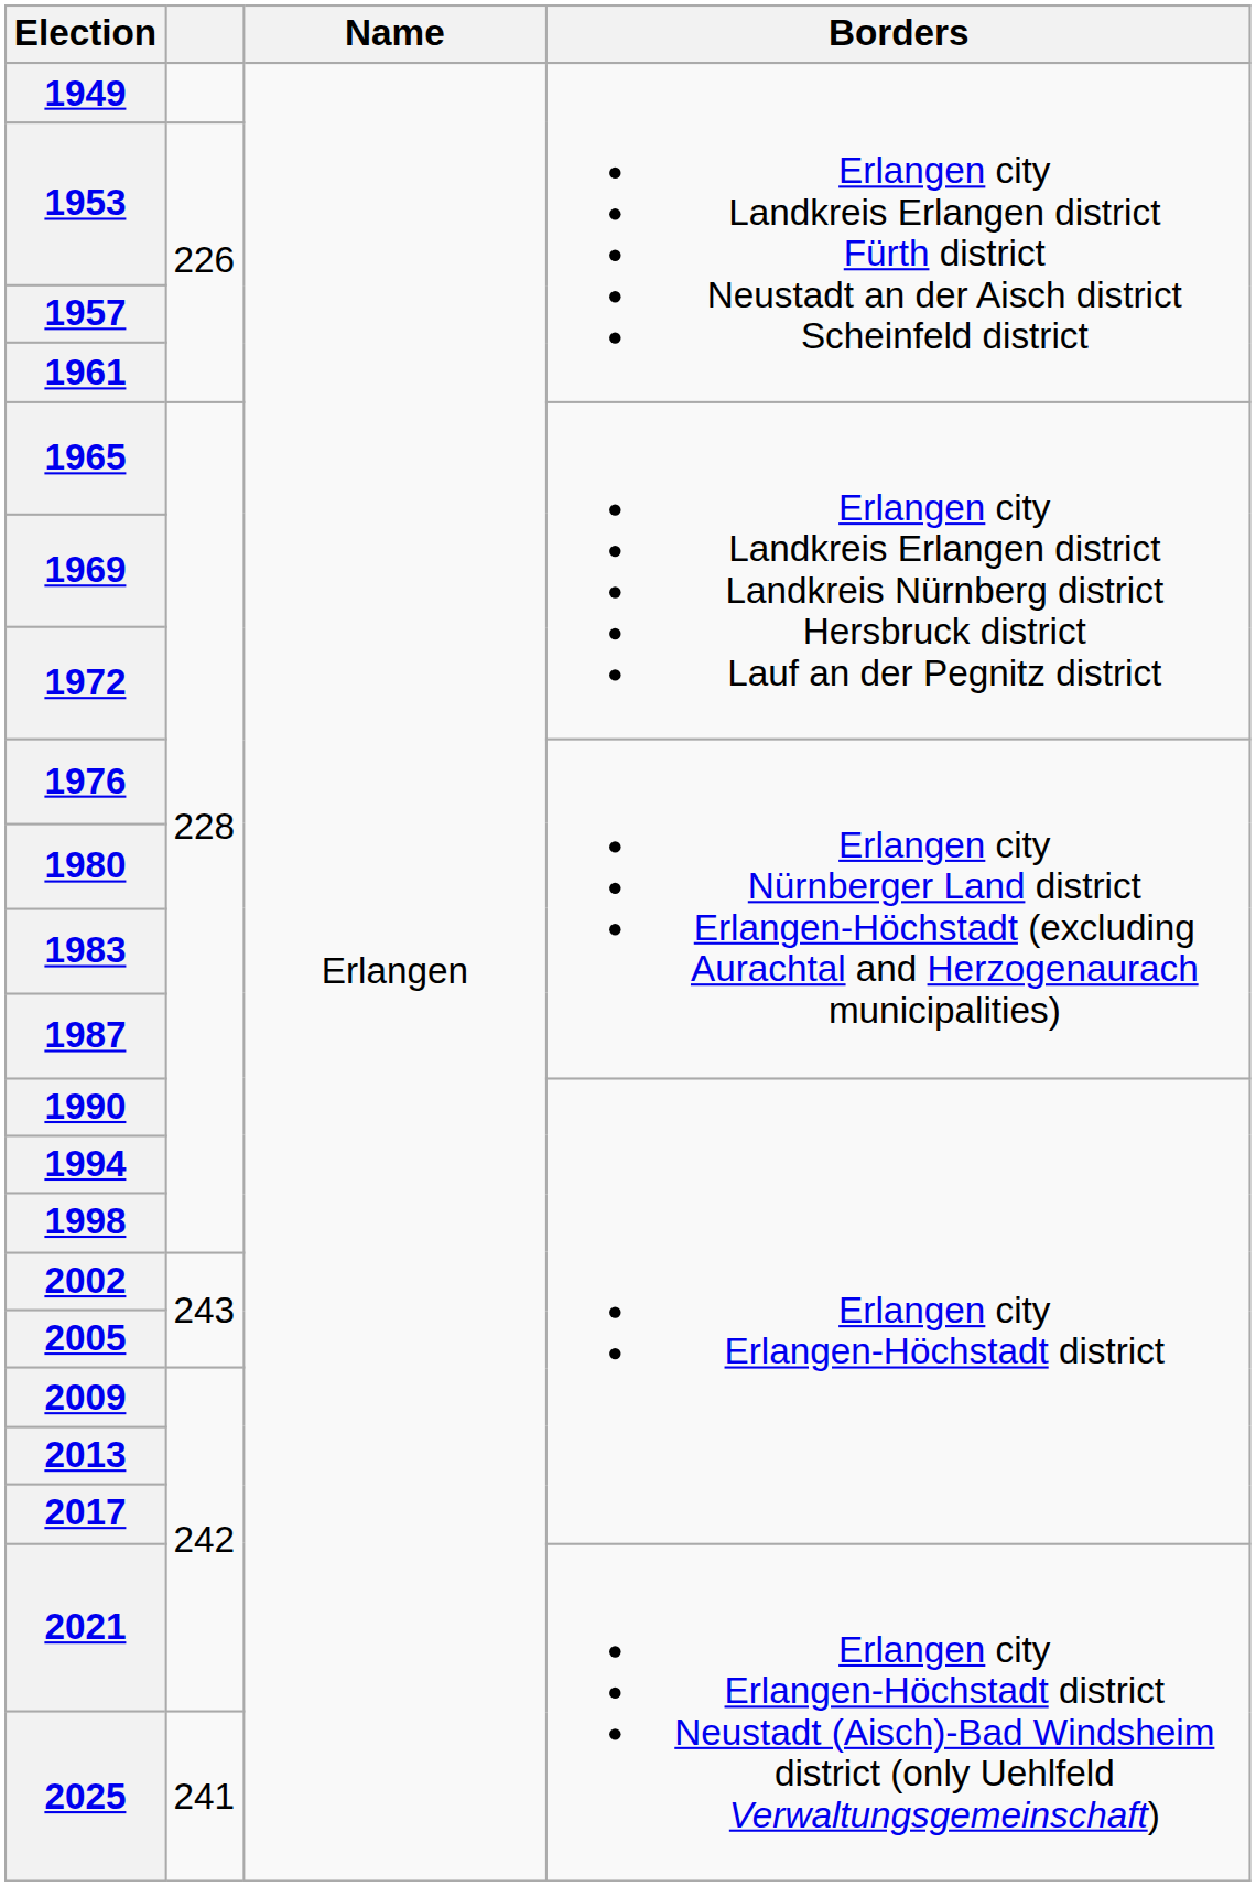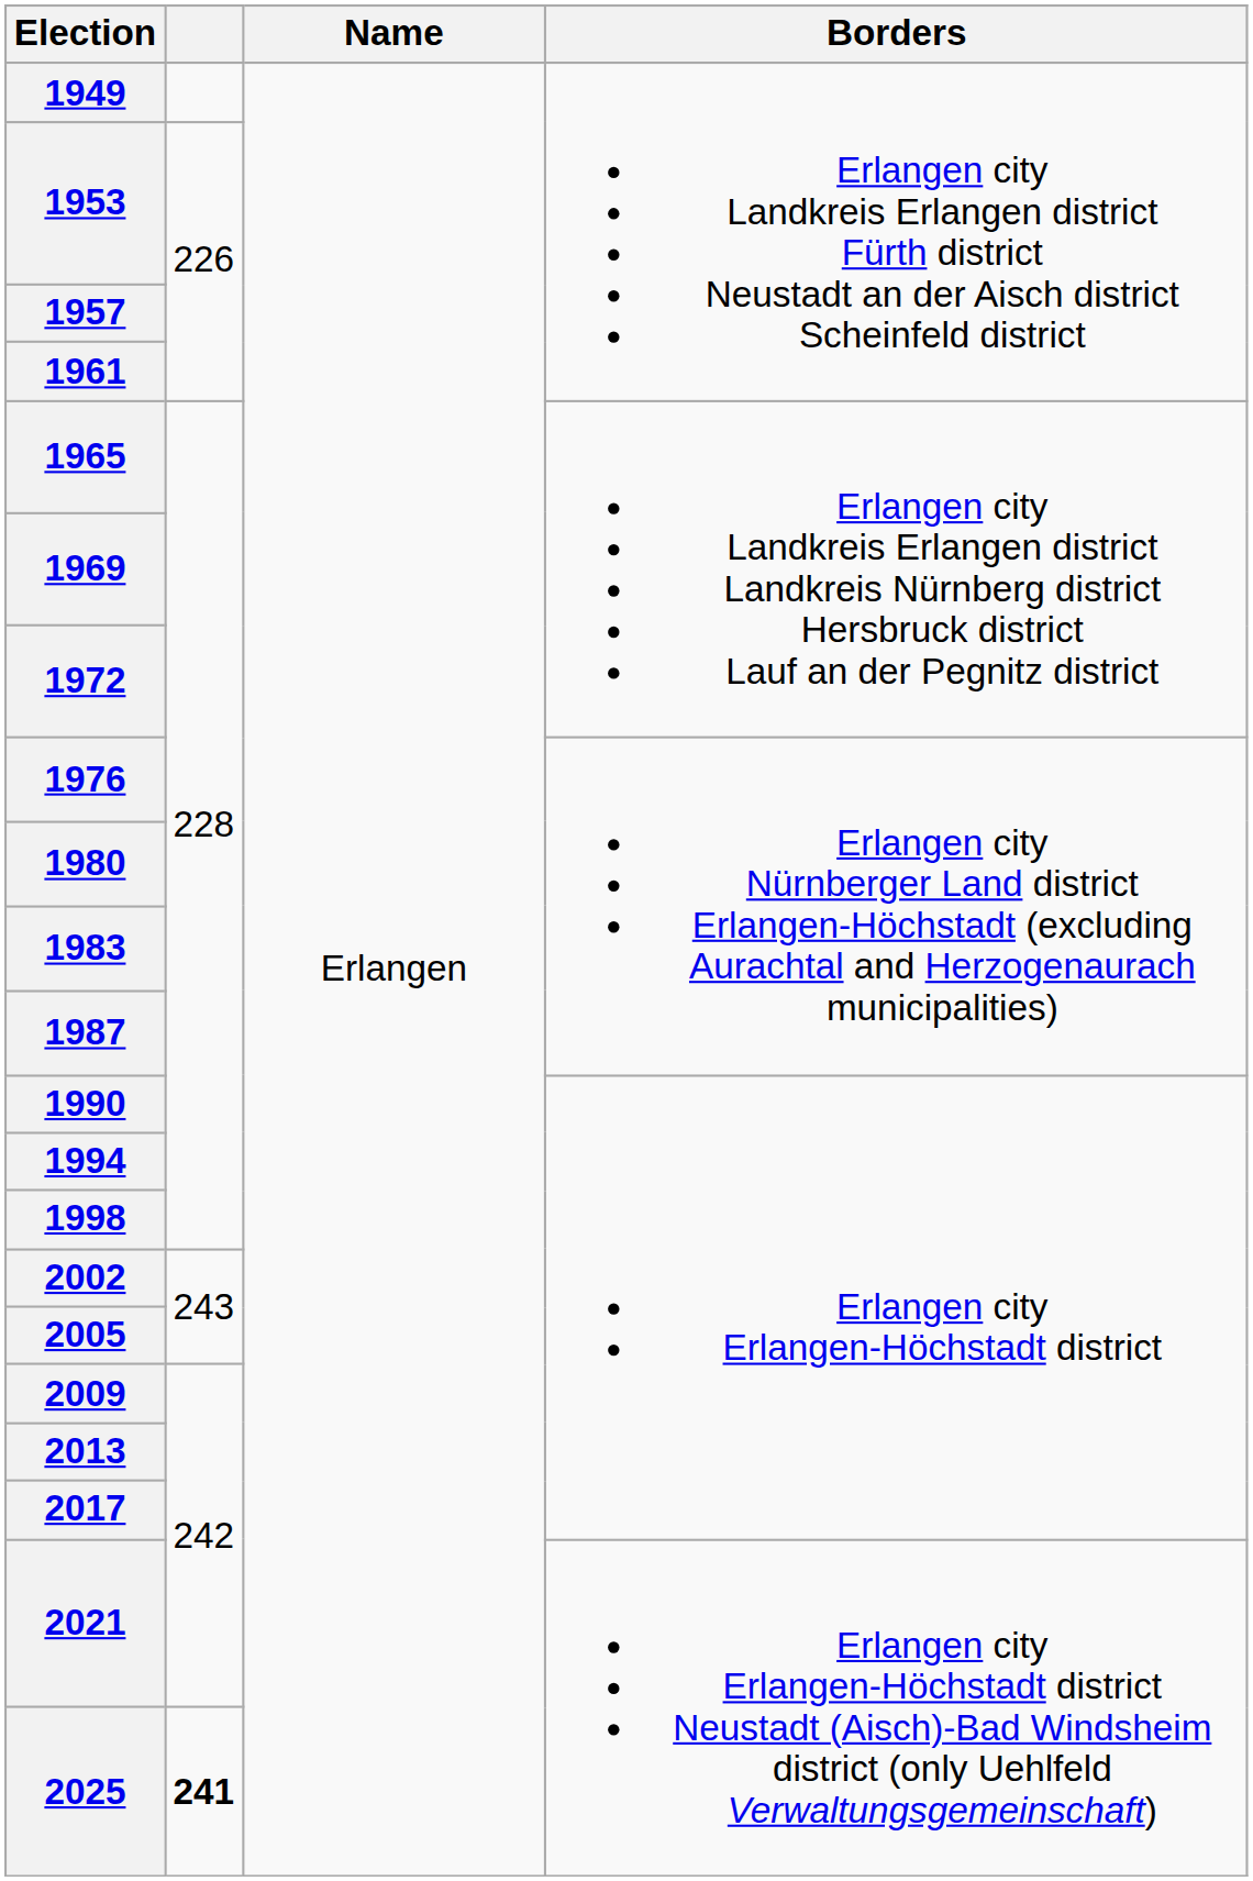2025 | column 2: normal -> bold
